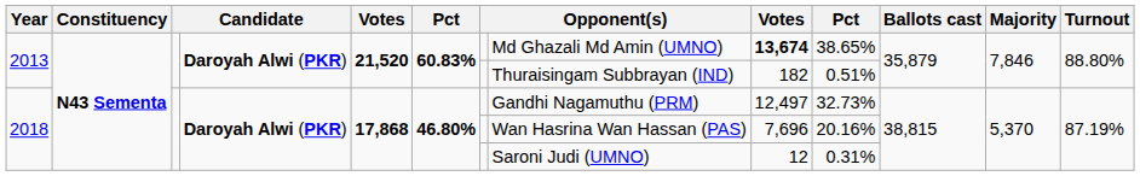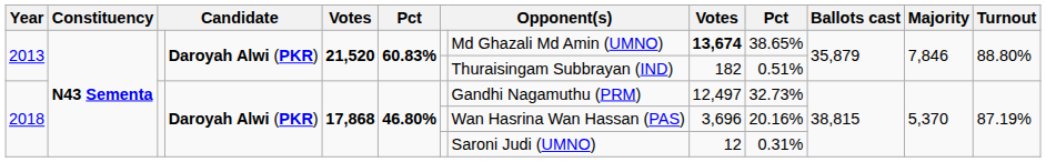row 5 | column 9: 7,696 -> 3,696
